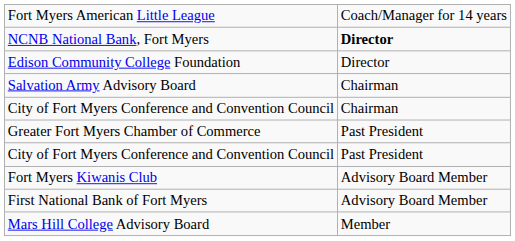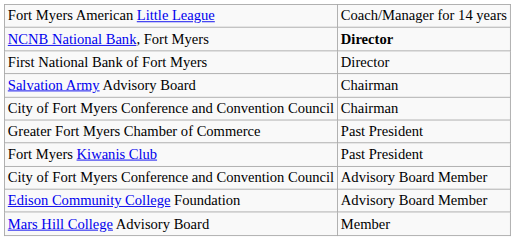row 3 | column 1: Edison Community College Foundation -> First National Bank of Fort Myers
row 7 | column 1: City of Fort Myers Conference and Convention Council -> Fort Myers Kiwanis Club
row 8 | column 1: Fort Myers Kiwanis Club -> City of Fort Myers Conference and Convention Council
row 9 | column 1: First National Bank of Fort Myers -> Edison Community College Foundation
